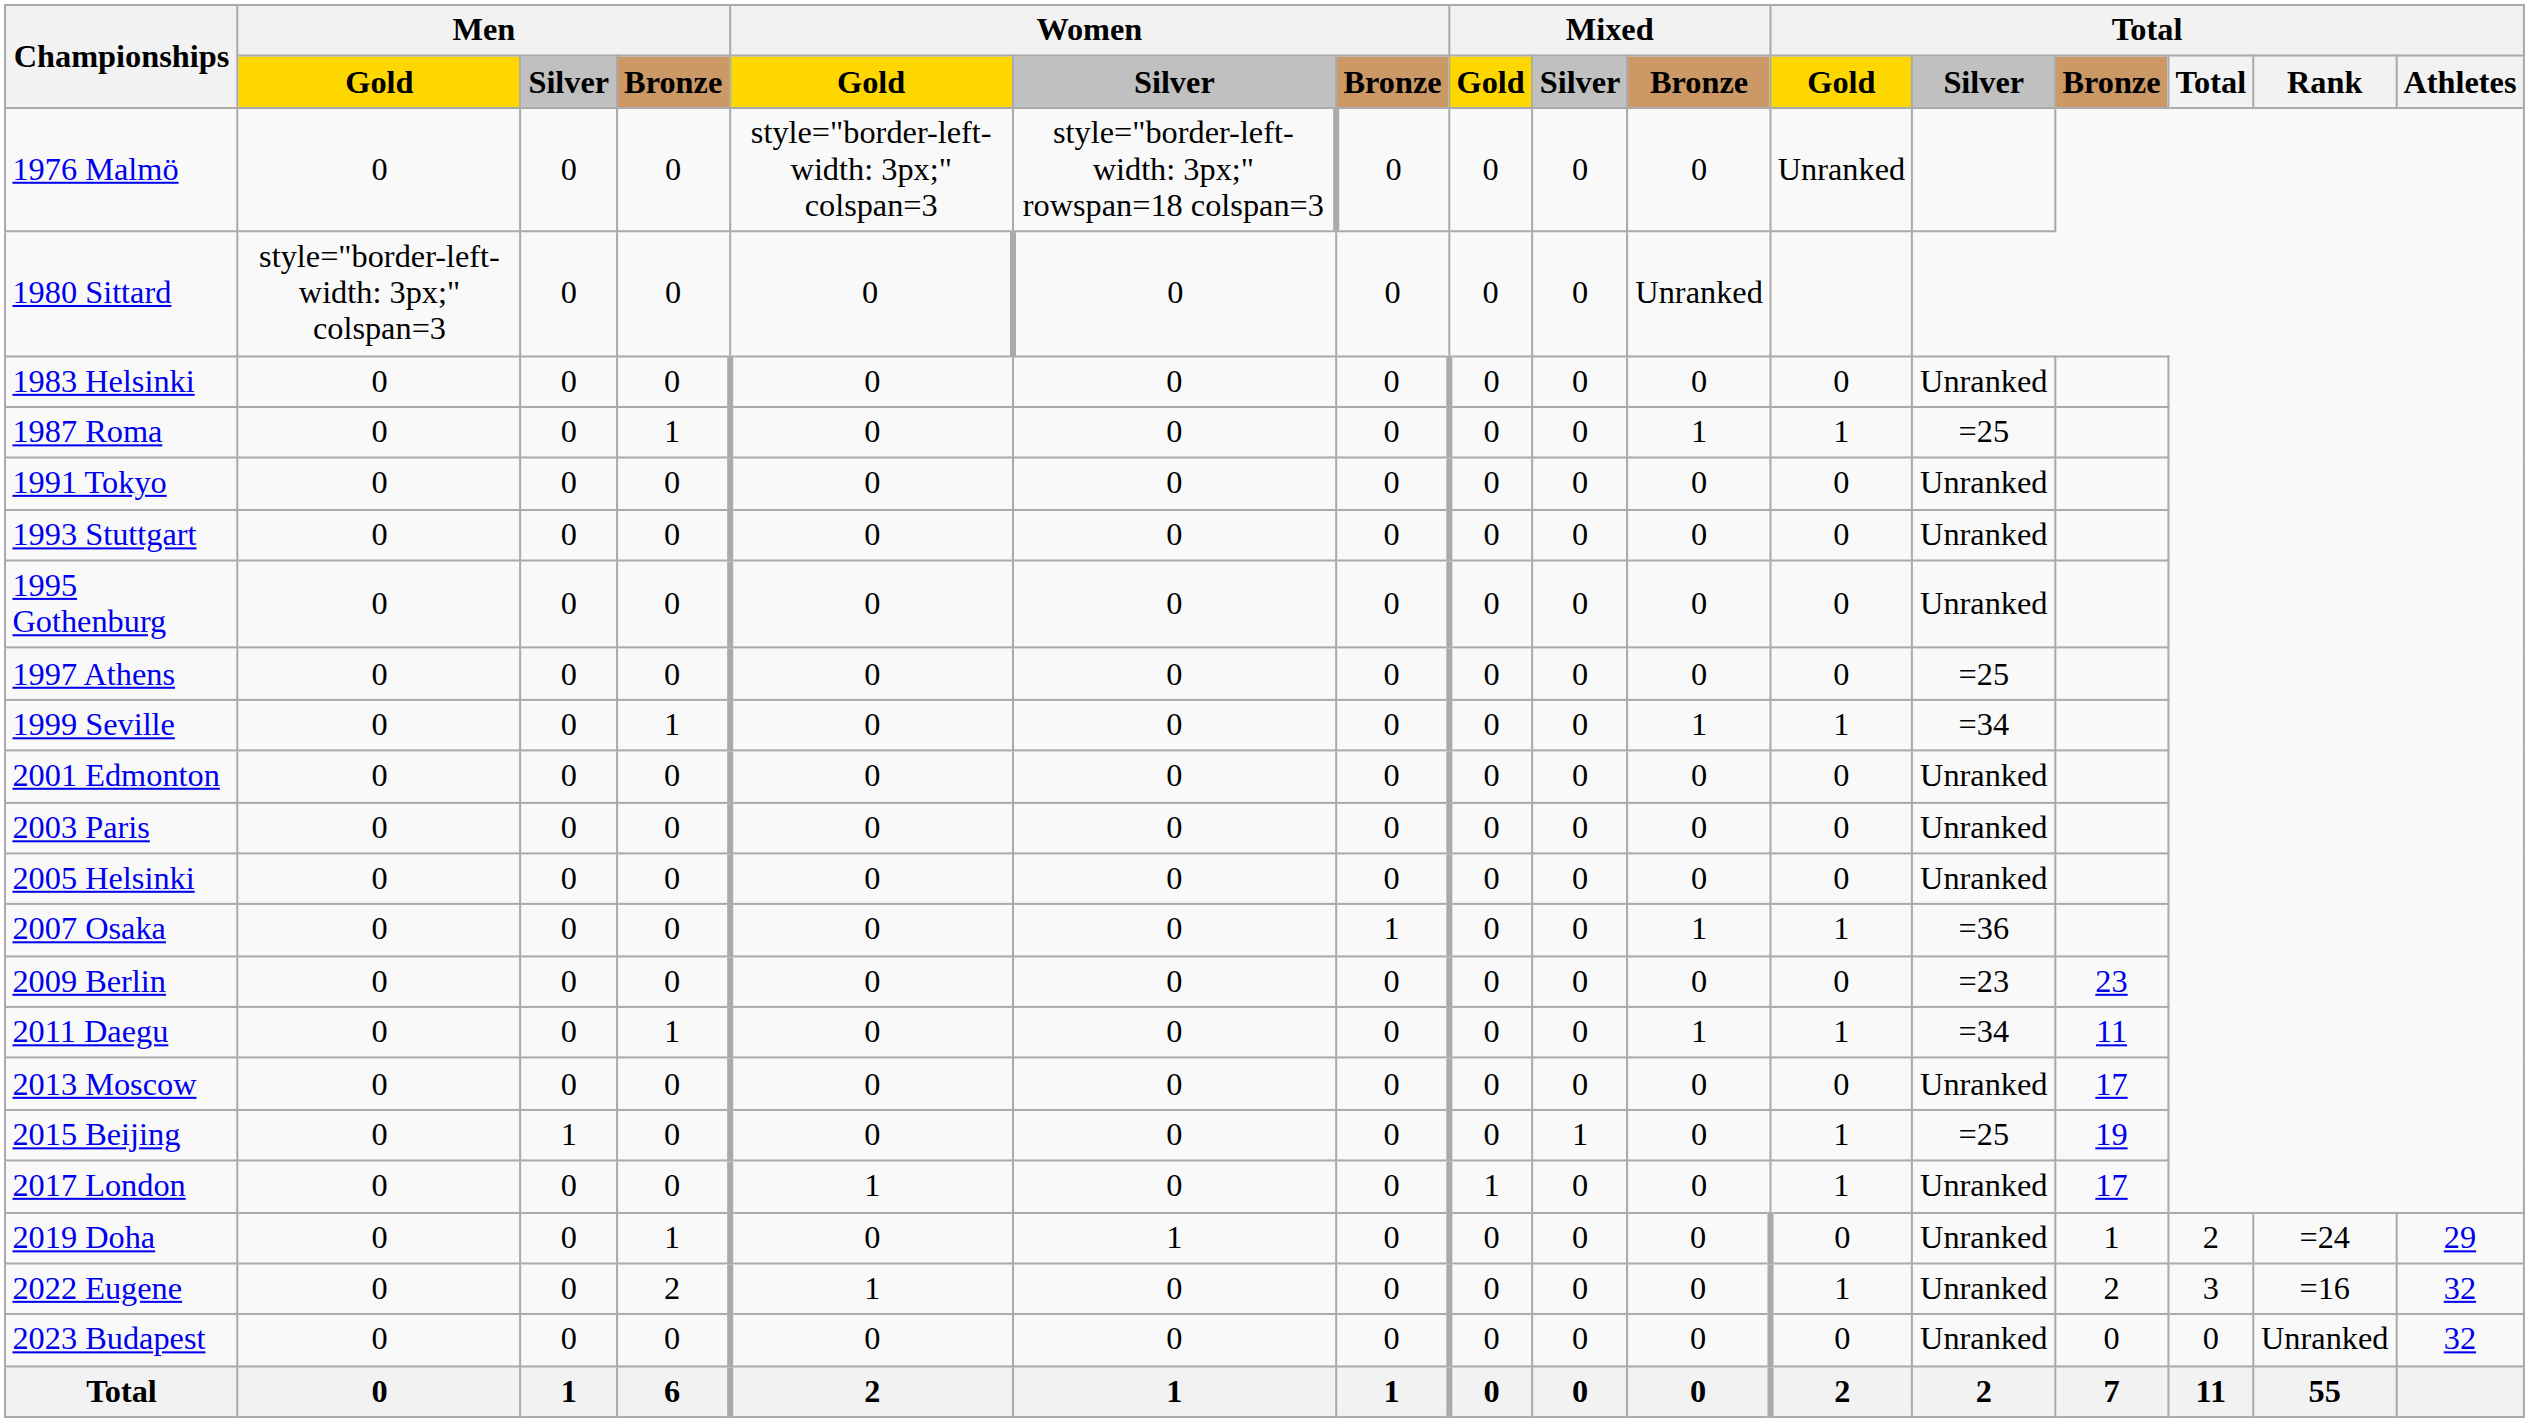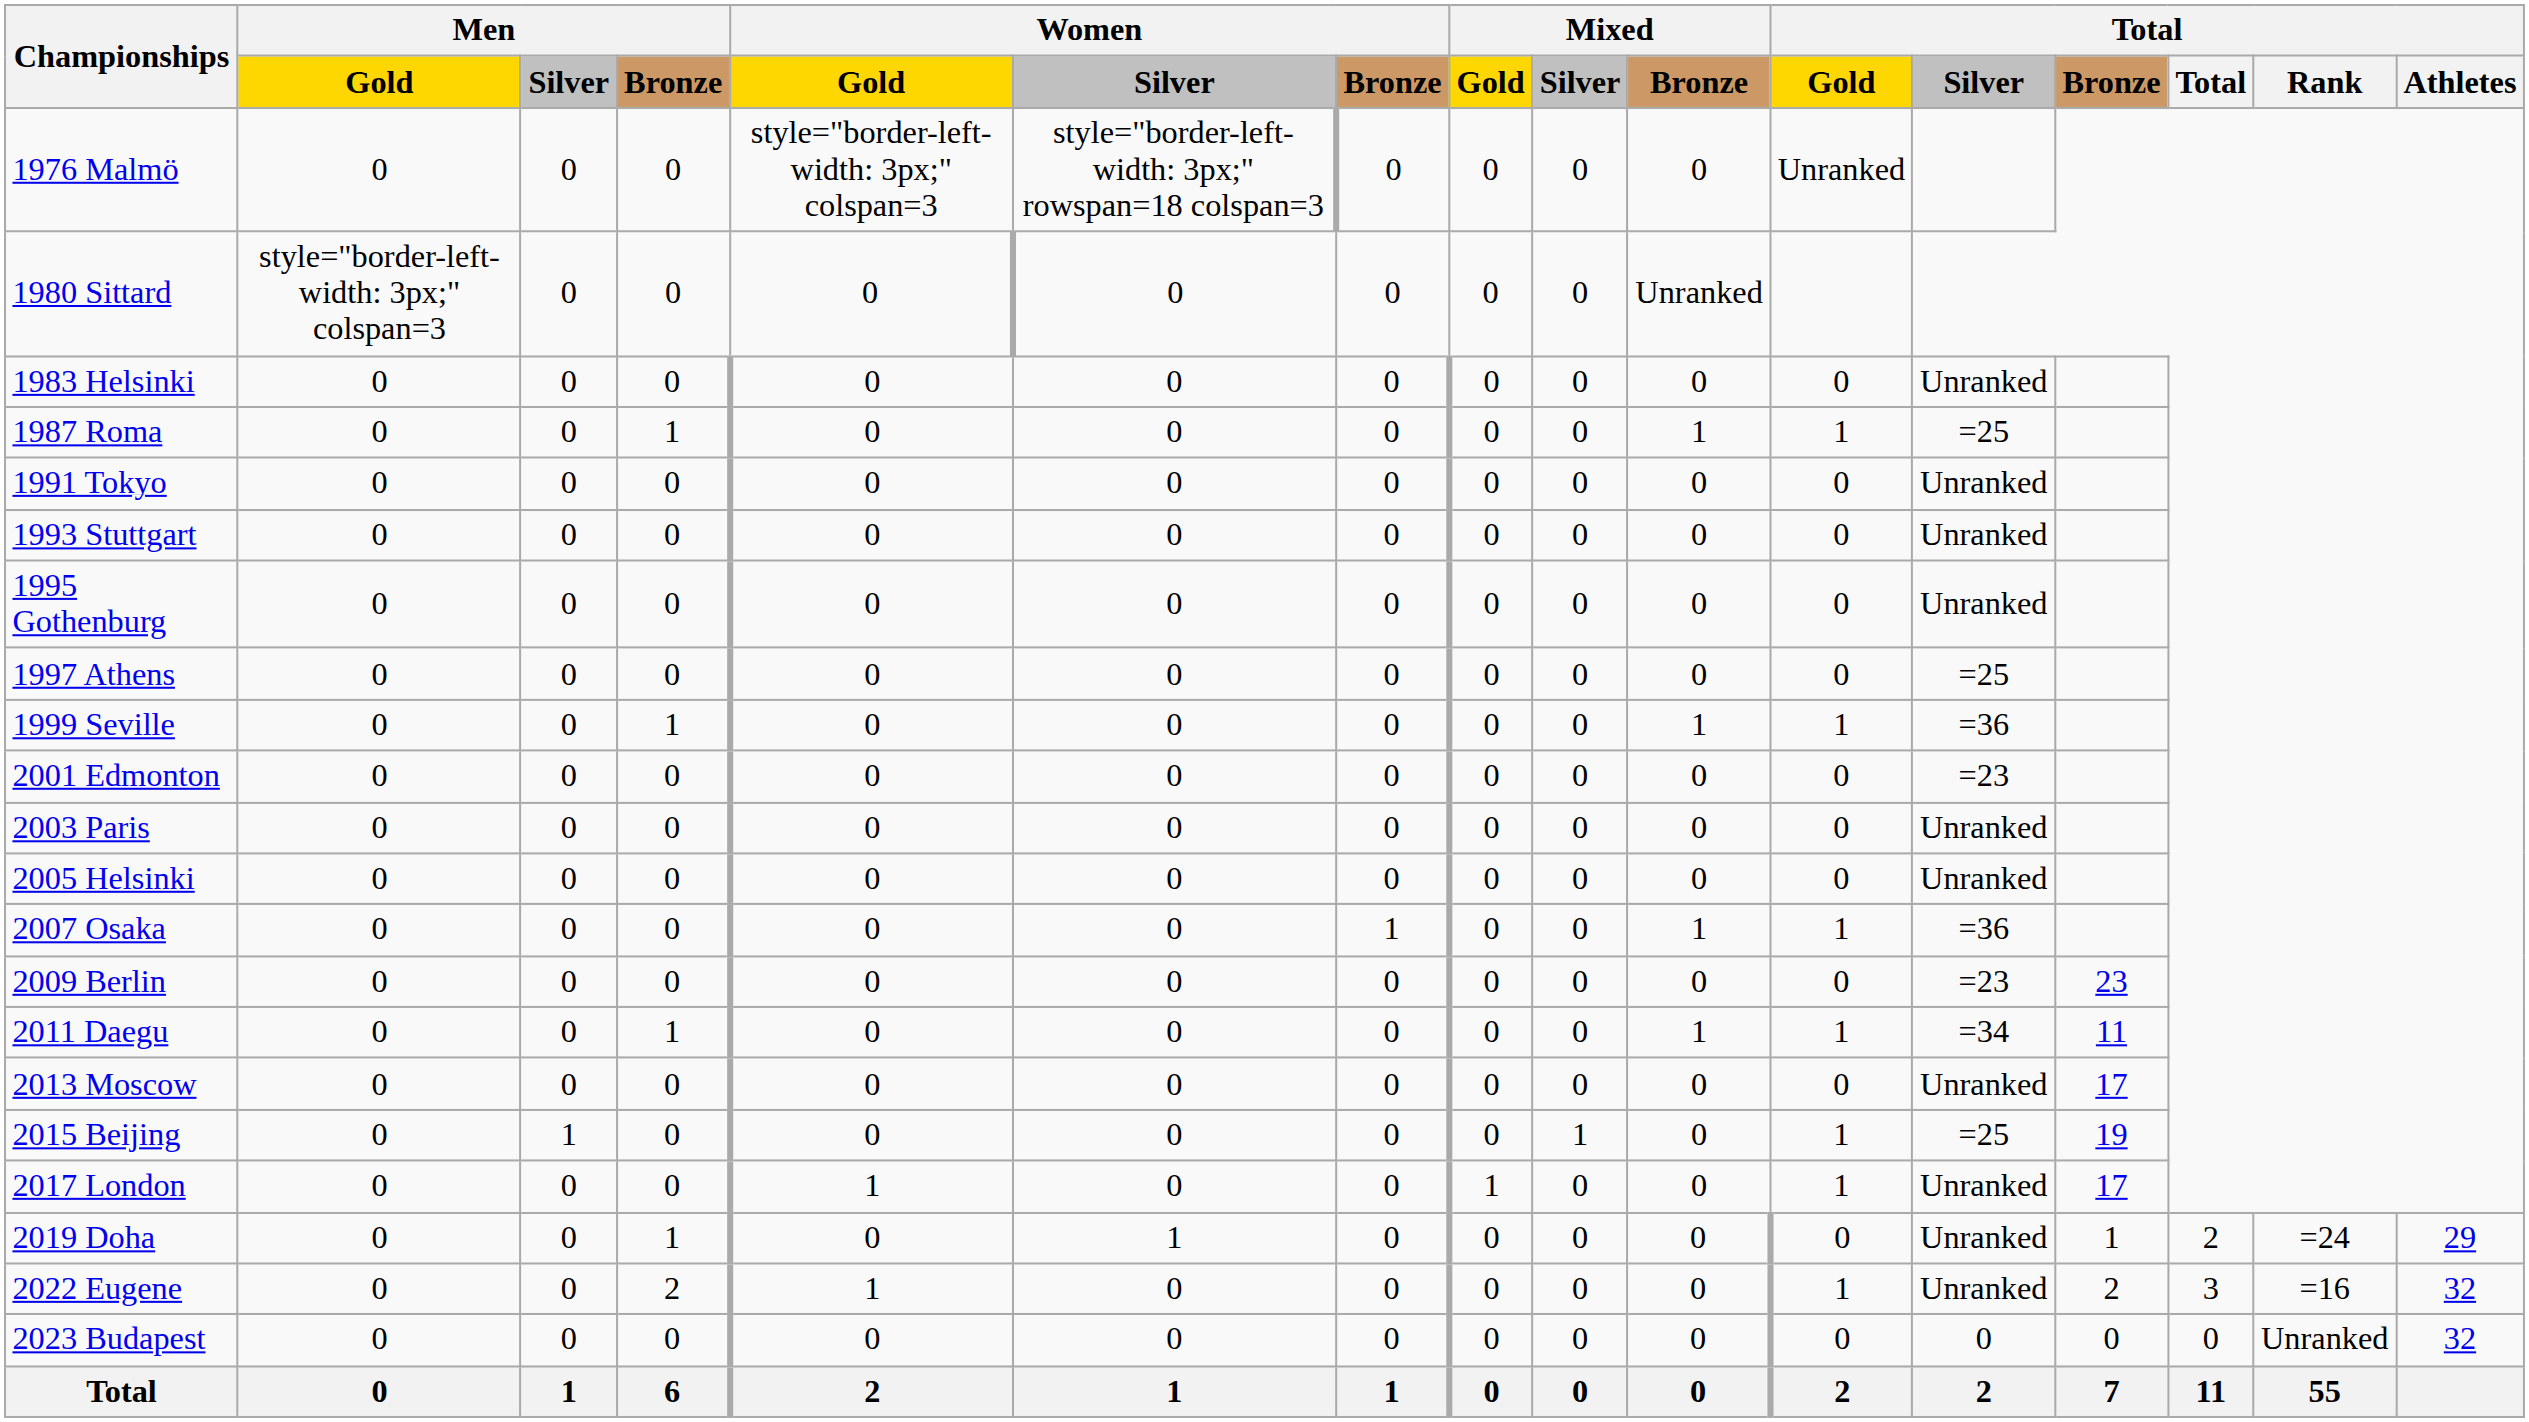1999 Seville | Total / Silver: =34 -> =36
2001 Edmonton | Total / Silver: Unranked -> =23
2023 Budapest | Total / Silver: Unranked -> 0
